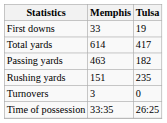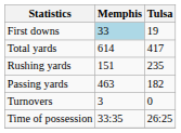First downs | Memphis: no background -> lightblue background
rows swapped: Rushing yards <-> Passing yards
